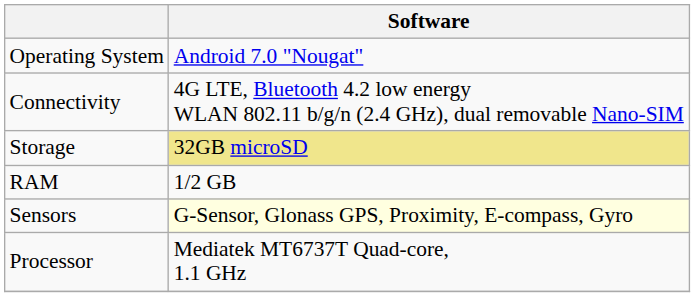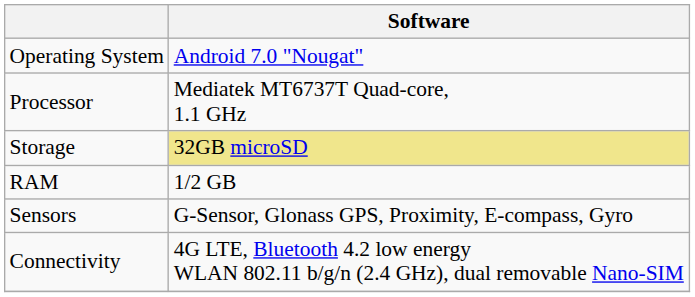rows swapped: Processor <-> Connectivity
Sensors | Software: lightyellow background -> no background
